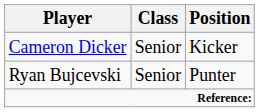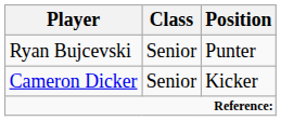rows swapped: Cameron Dicker <-> Ryan Bujcevski
